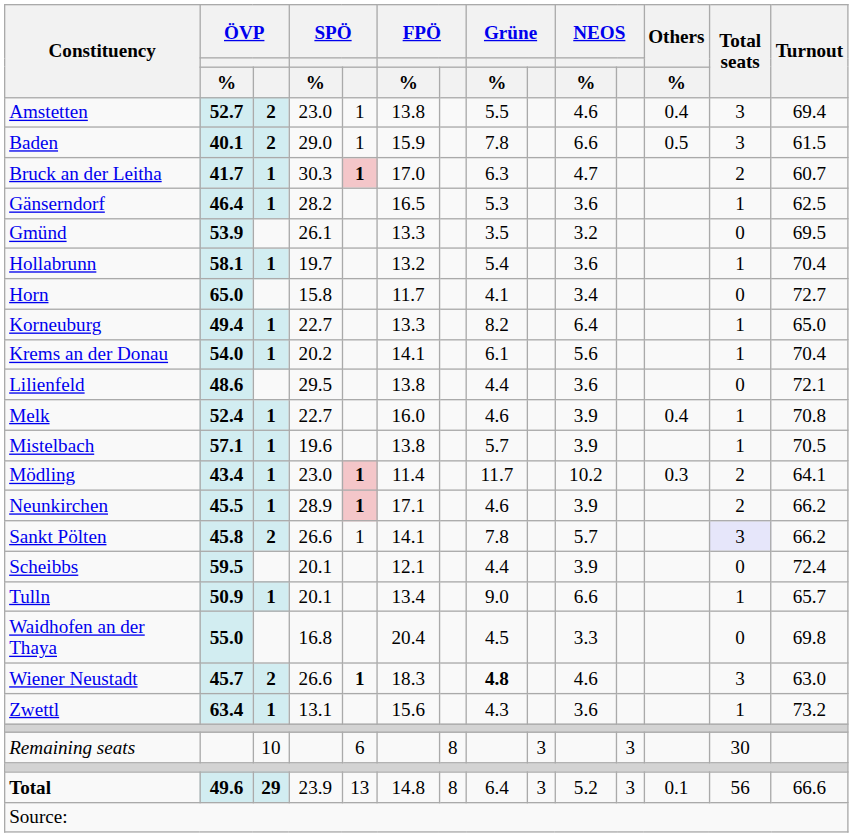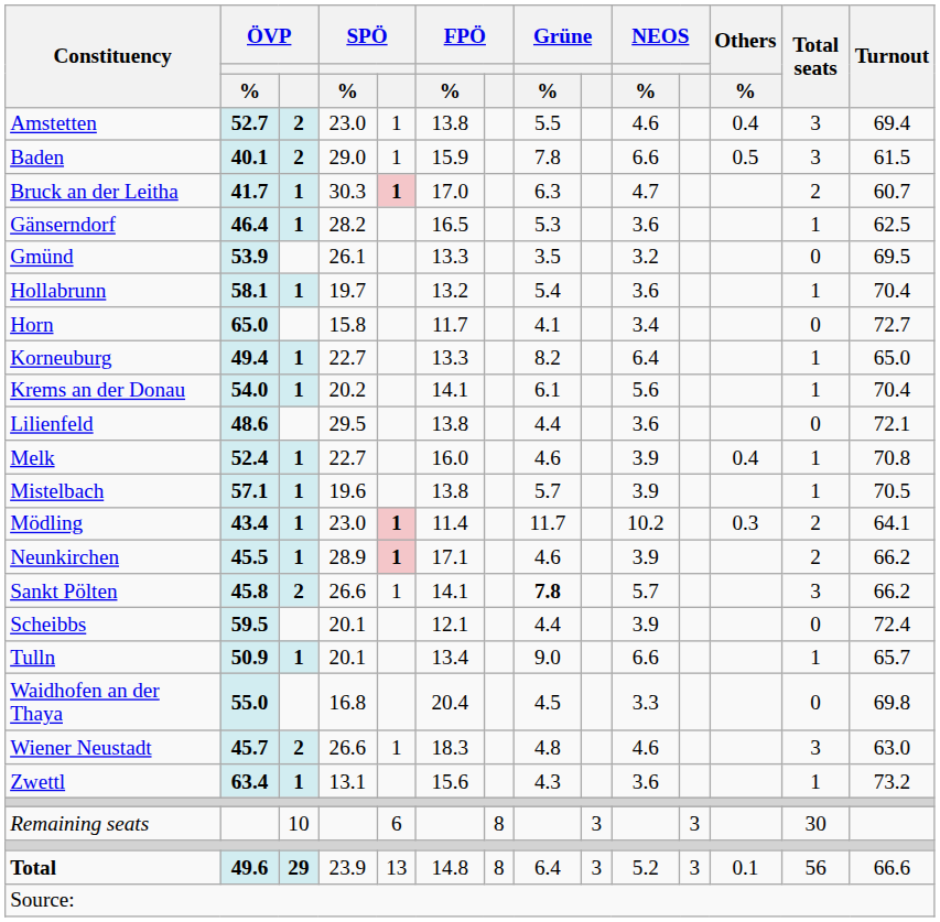Sankt Pölten | Grüne / %: normal -> bold
Sankt Pölten | Total seats: lavender background -> no background
Wiener Neustadt | SPÖ: bold -> normal
Wiener Neustadt | Grüne / %: bold -> normal
